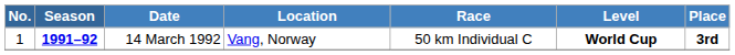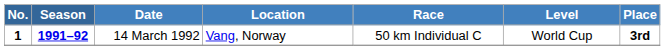14 March 1992 | No.: normal -> bold
14 March 1992 | Level: bold -> normal
